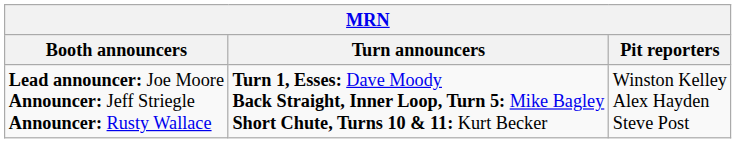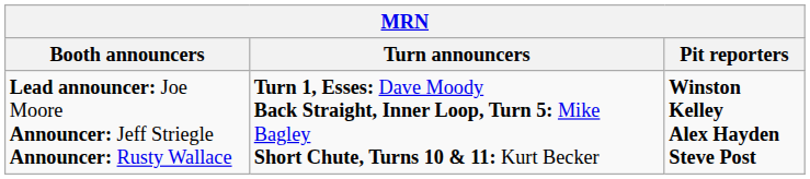row 3 | Pit reporters: normal -> bold
